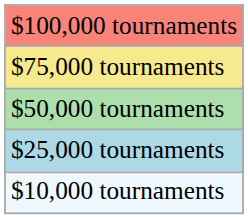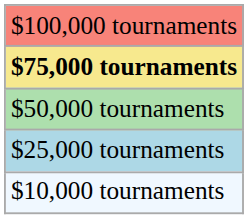row 2 | column 1: normal -> bold
